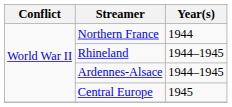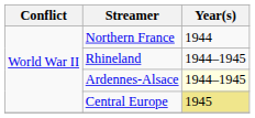Ardennes-Alsace | Year(s): no background -> lightyellow background
Central Europe | Year(s): no background -> khaki background
